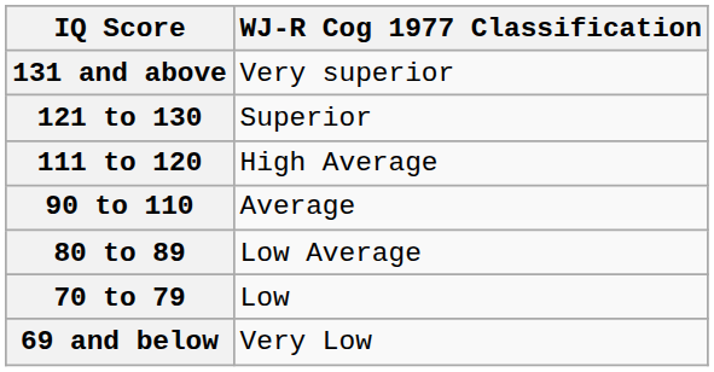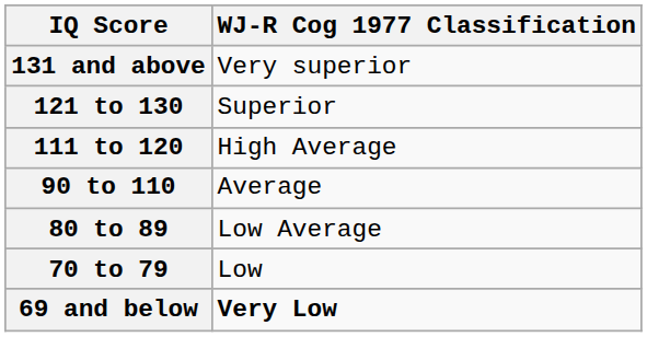69 and below | WJ-R Cog 1977 Classification: normal -> bold
